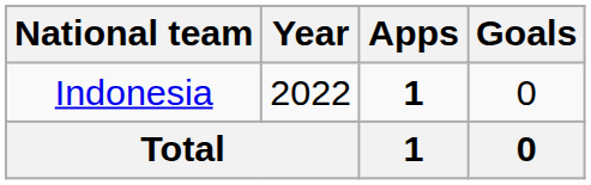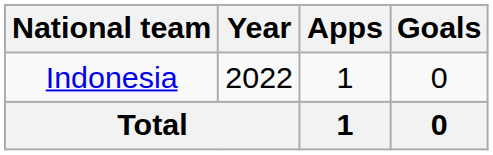Indonesia | Apps: bold -> normal
